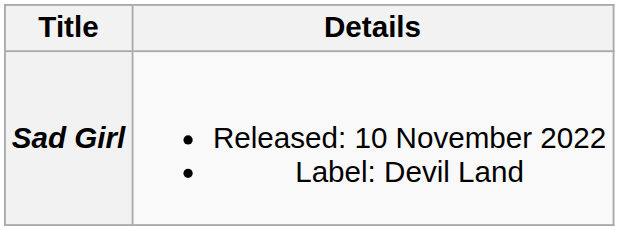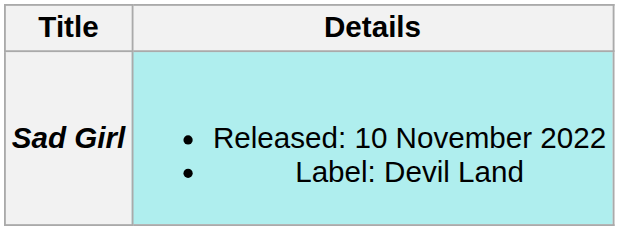Sad Girl | Details: no background -> paleturquoise background
